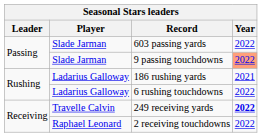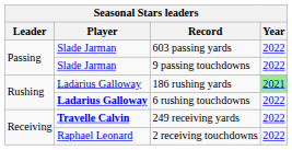9 passing touchdowns | Year: lightsalmon background -> no background
186 rushing yards | Year: no background -> lightgreen background
6 rushing touchdowns | Player: normal -> bold
249 receiving yards | Player: normal -> bold
249 receiving yards | Year: bold -> normal
